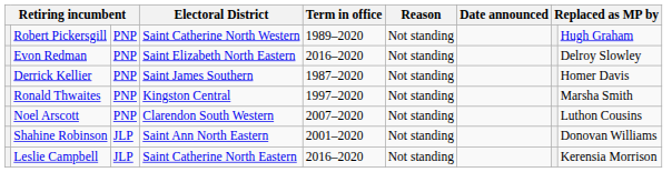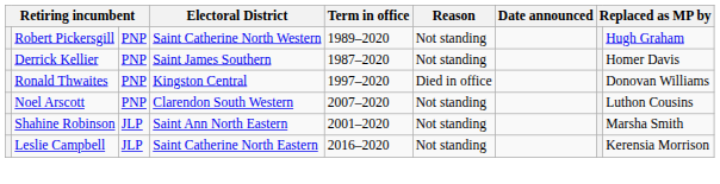- row: Evon Redman | PNP | Saint Elizabeth North Eastern | 2016–2020 | Not standing | Delroy Slowley
Ronald Thwaites | Reason: Not standing -> Died in office
Ronald Thwaites | column 9: Marsha Smith -> Donovan Williams
Shahine Robinson | column 9: Donovan Williams -> Marsha Smith
